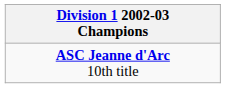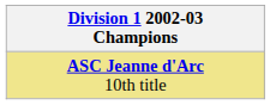row 2 | column 1: no background -> khaki background
